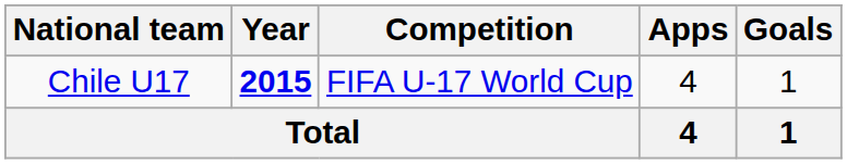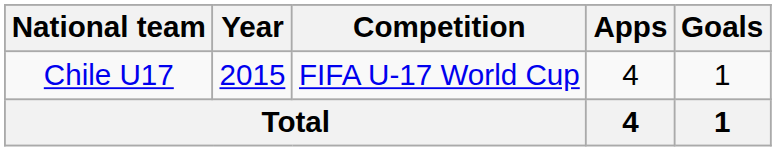Chile U17 | Year: bold -> normal
